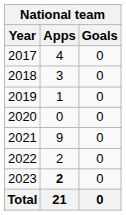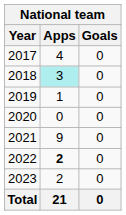2018 | Apps: no background -> paleturquoise background
2022 | Apps: normal -> bold
2023 | Apps: bold -> normal
